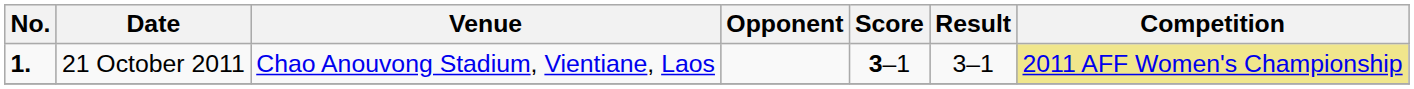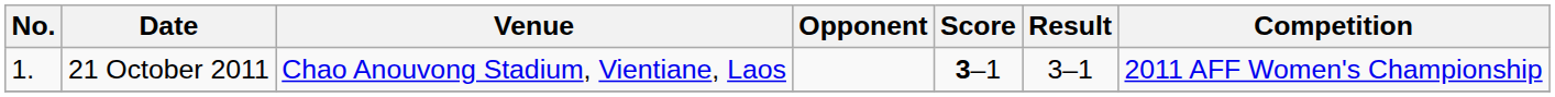21 October 2011 | No.: bold -> normal
21 October 2011 | Competition: khaki background -> no background
